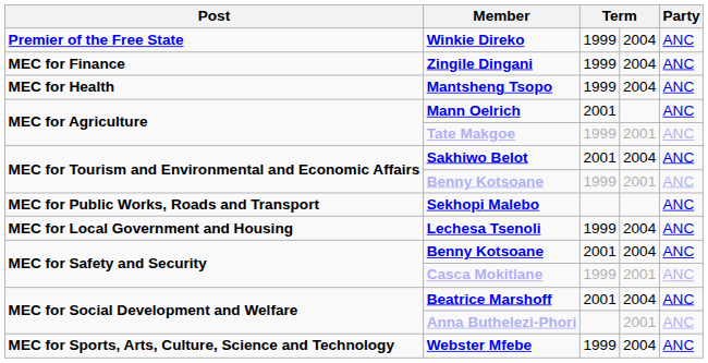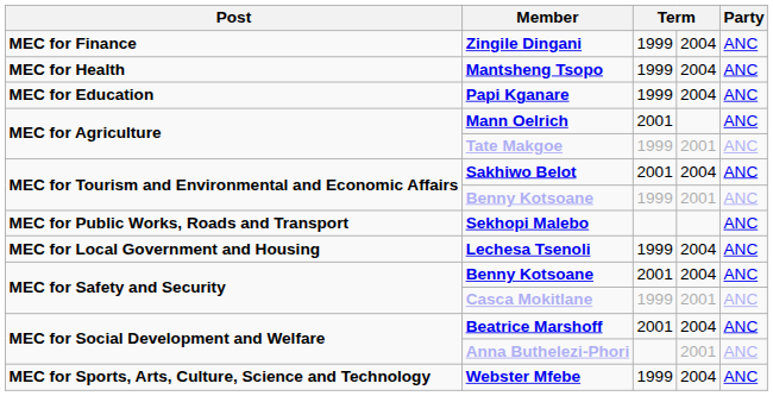- row: Premier of the Free State | Winkie Direko | 1999 | 2004 | ANC
+ row: MEC for Education | Papi Kganare | 1999 | 2004 | ANC
